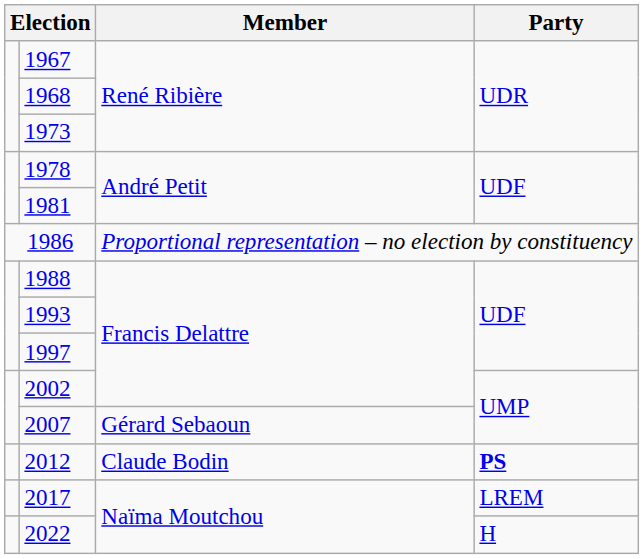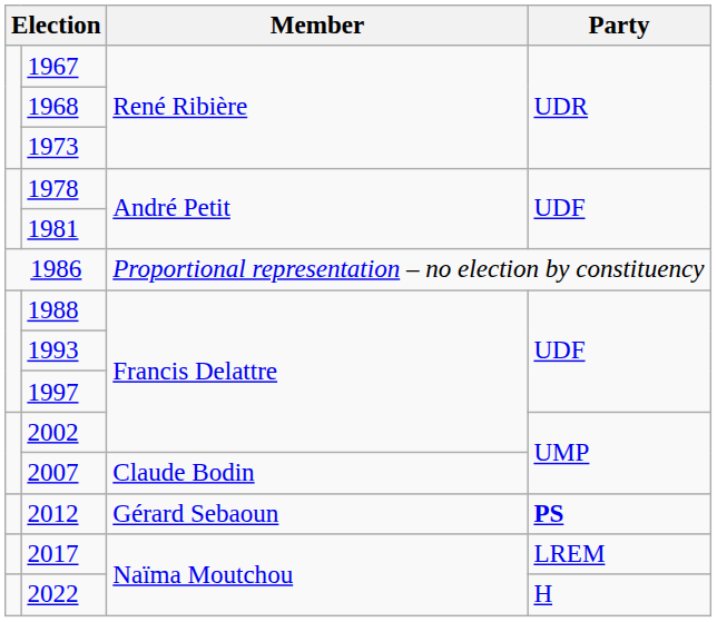2007 | Member: Gérard Sebaoun -> Claude Bodin
2012 | Member: Claude Bodin -> Gérard Sebaoun
